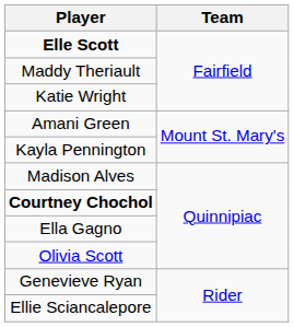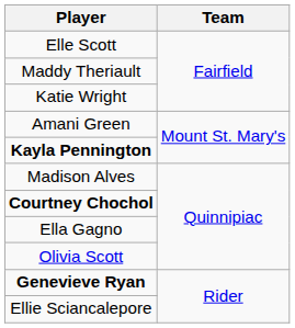Elle Scott | Player: bold -> normal
Kayla Pennington | Player: normal -> bold
Genevieve Ryan | Player: normal -> bold
